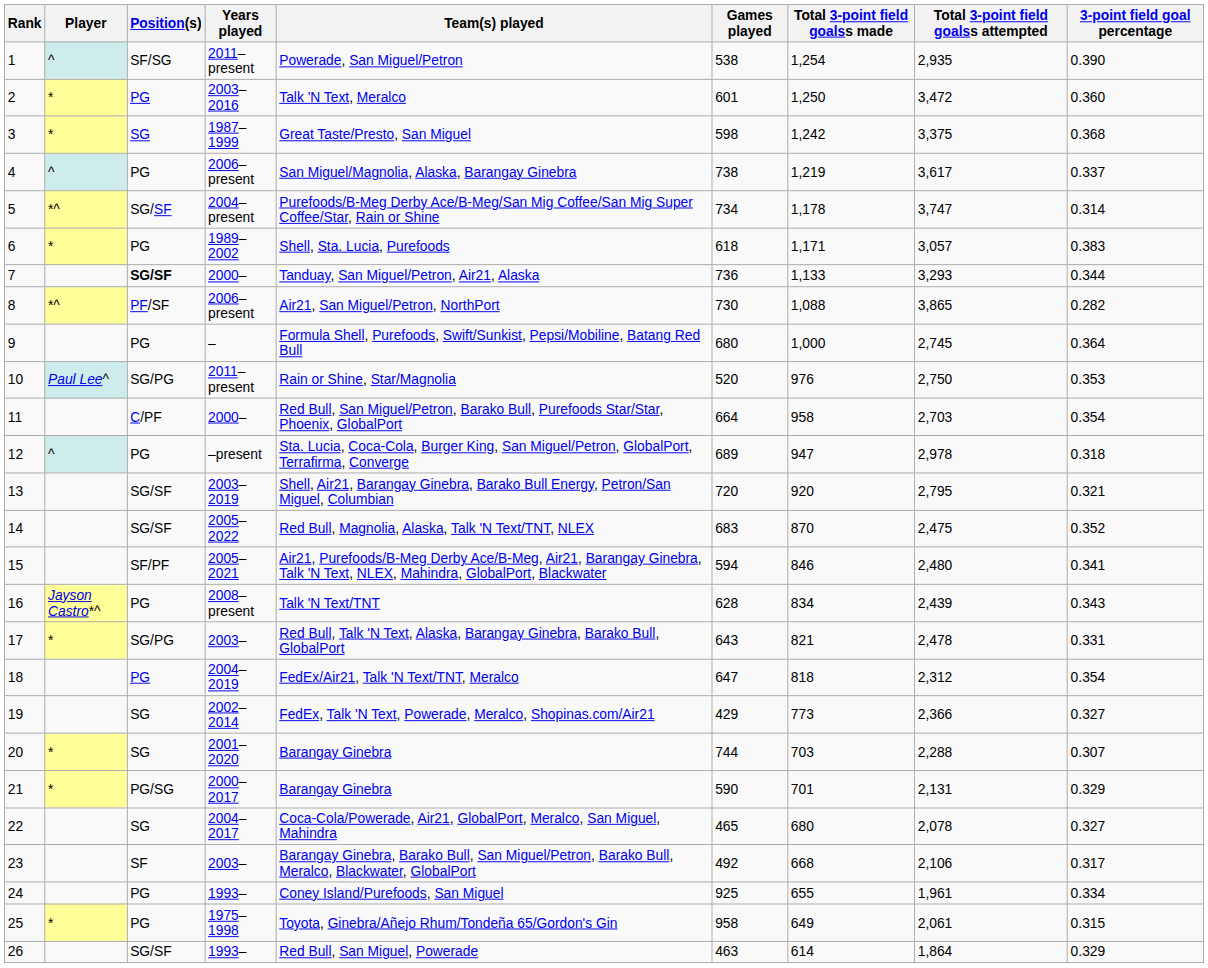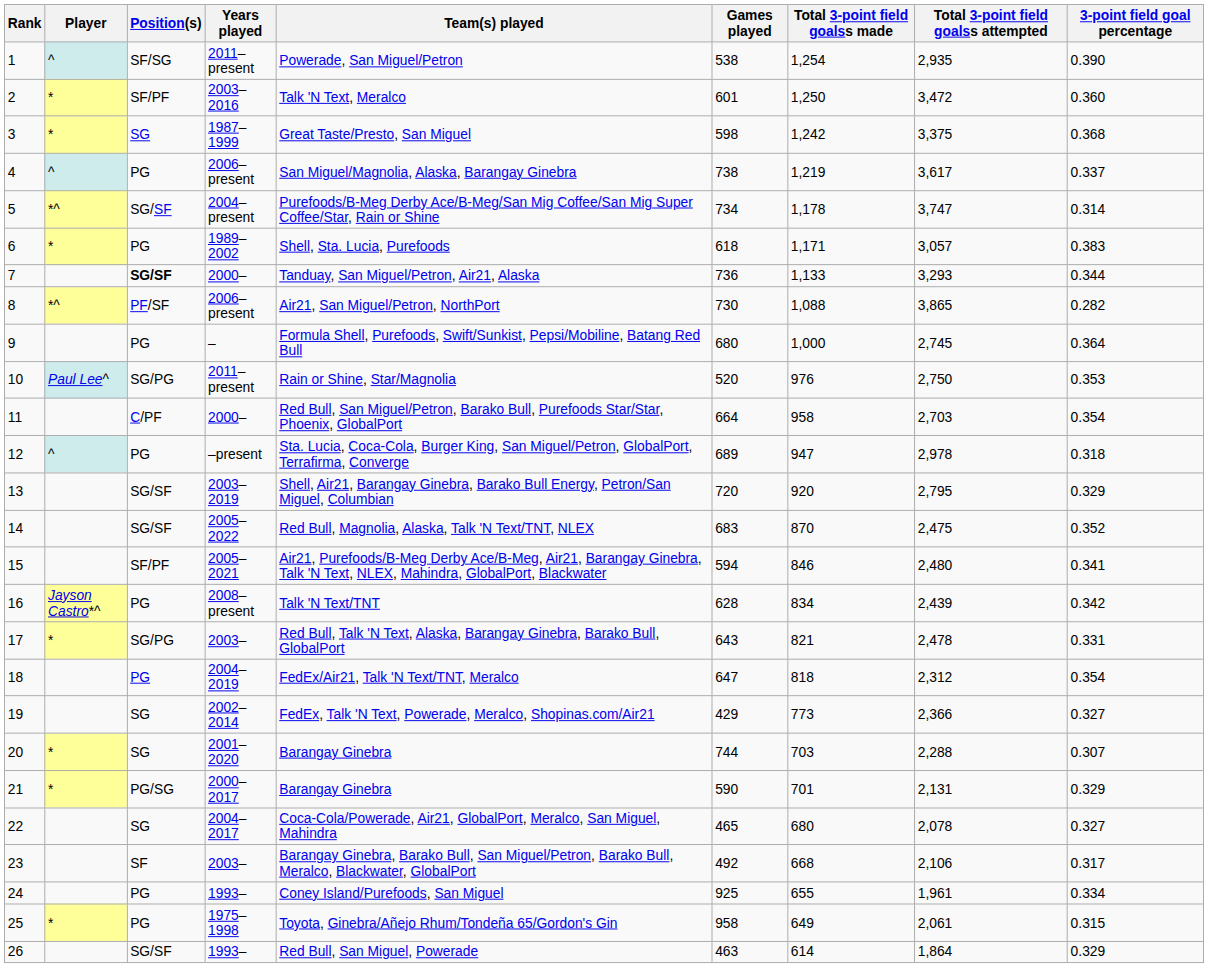2 | Position(s): PG -> SF/PF
13 | 3-point field goal percentage: 0.321 -> 0.329
16 | 3-point field goal percentage: 0.343 -> 0.342
